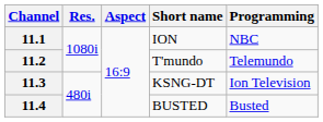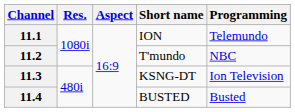11.1 | Programming: NBC -> Telemundo
11.2 | Programming: Telemundo -> NBC
